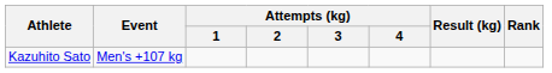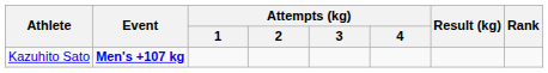Kazuhito Sato | Event: normal -> bold
